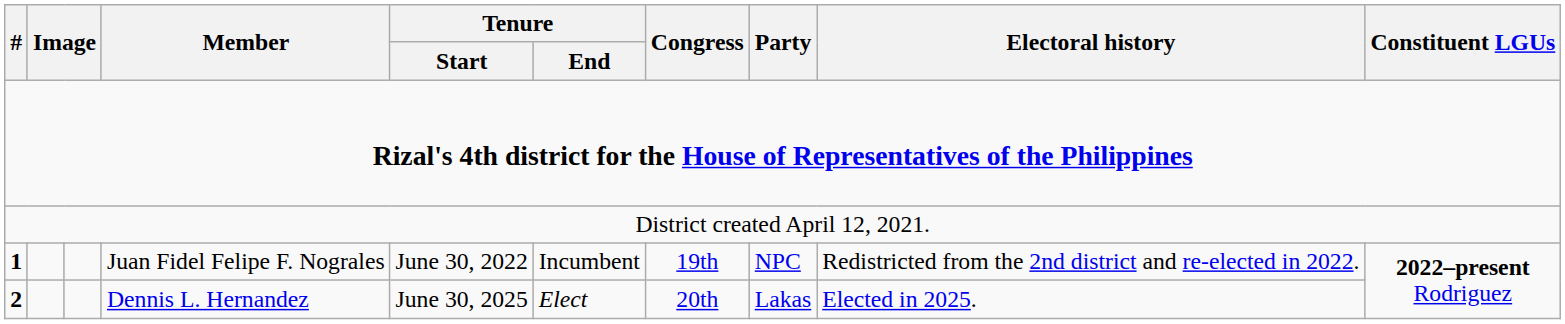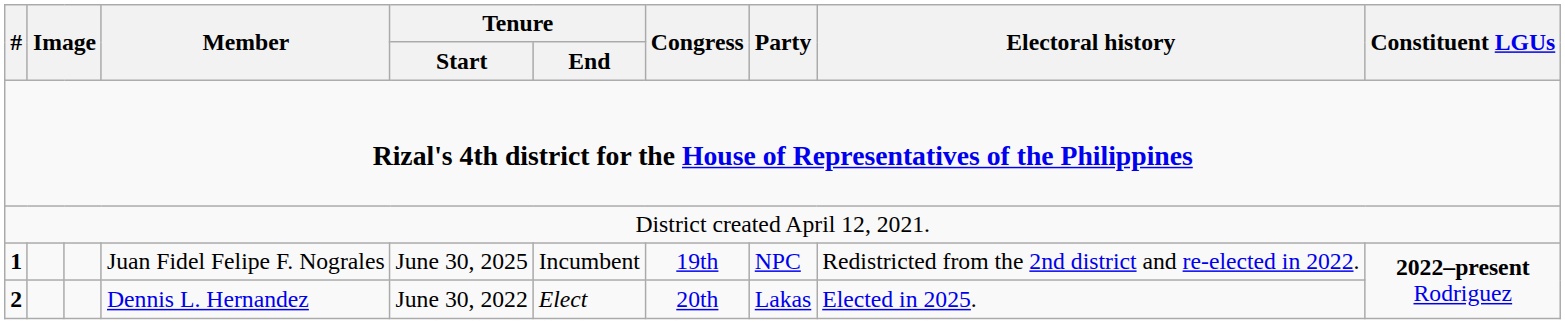1 | Tenure / Start: June 30, 2022 -> June 30, 2025
2 | Tenure / Start: June 30, 2025 -> June 30, 2022
